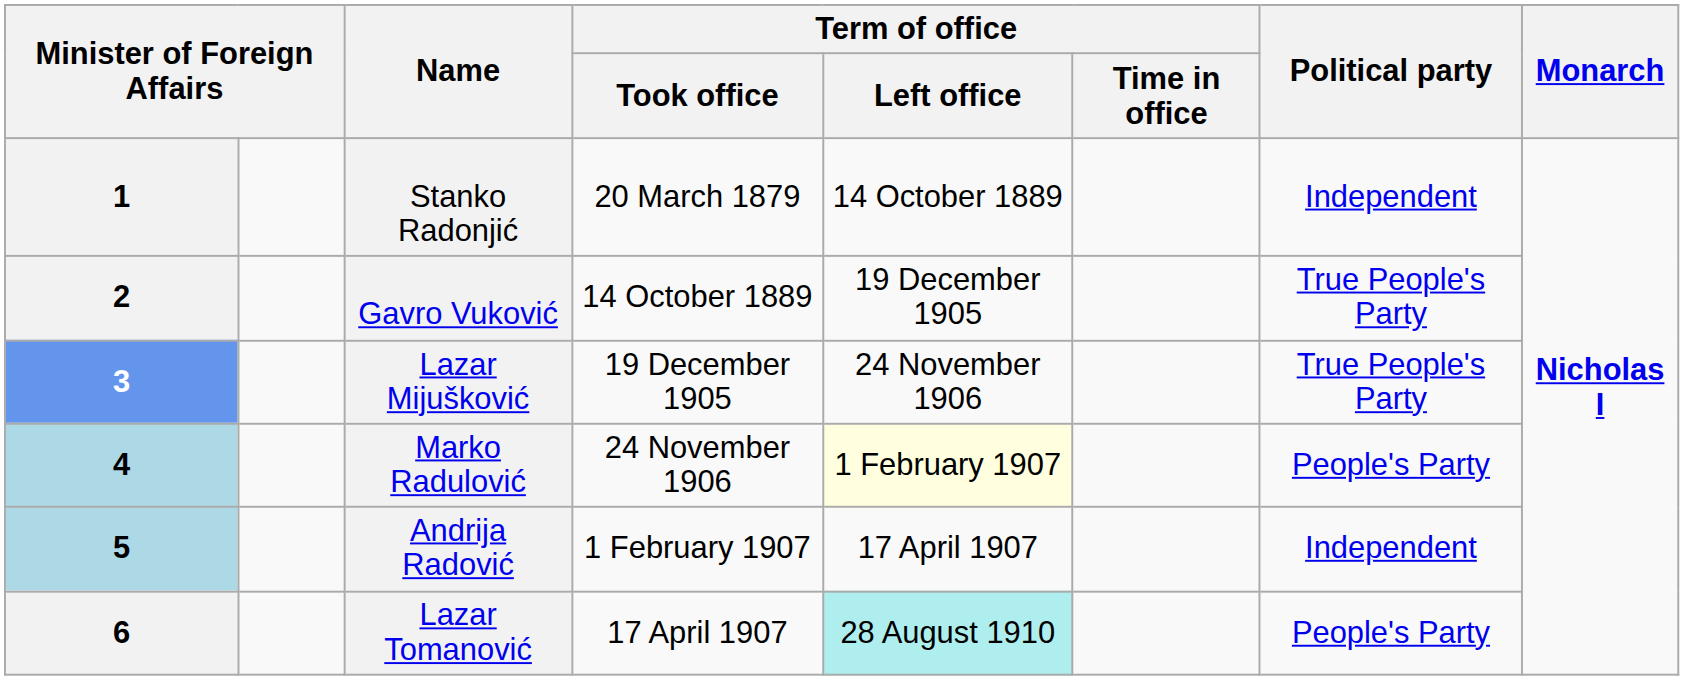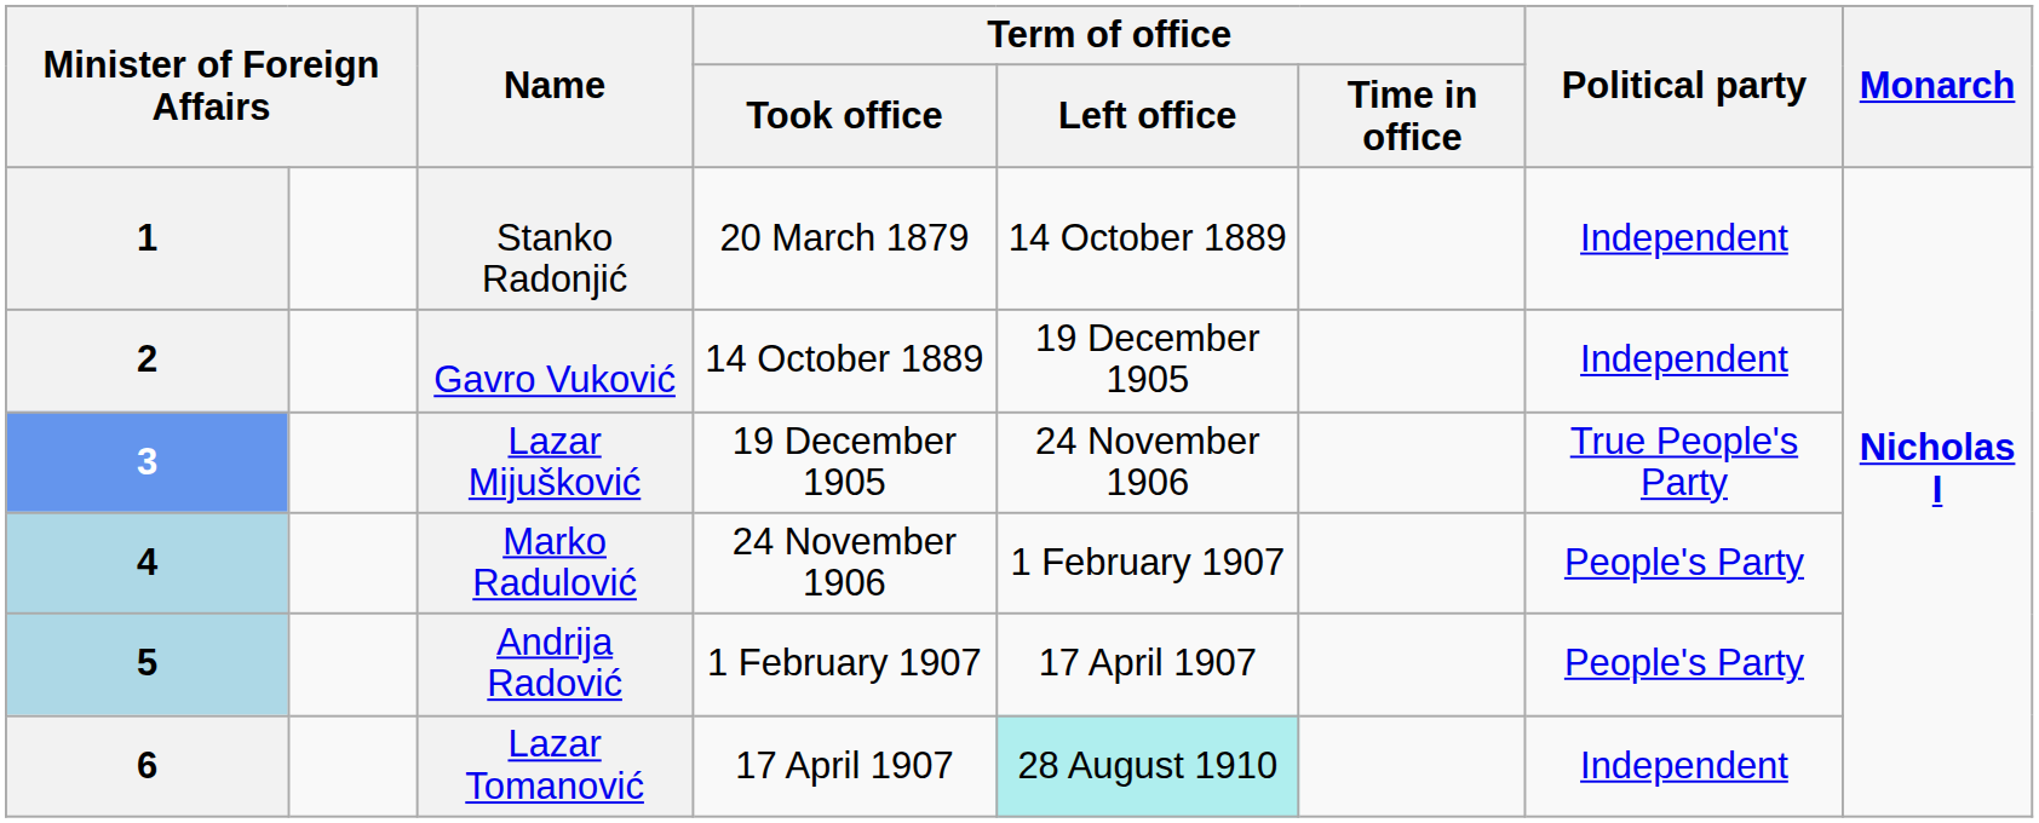Gavro Vuković | Political party: True People's Party -> Independent
Marko Radulović | Term of office / Left office: lightyellow background -> no background
Andrija Radović | Political party: Independent -> People's Party
Lazar Tomanović | Political party: People's Party -> Independent
